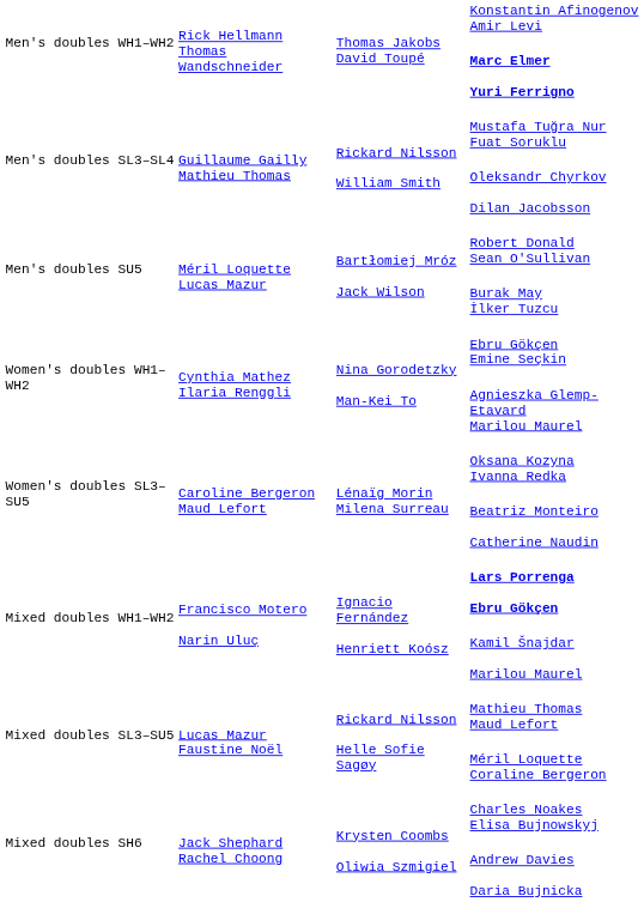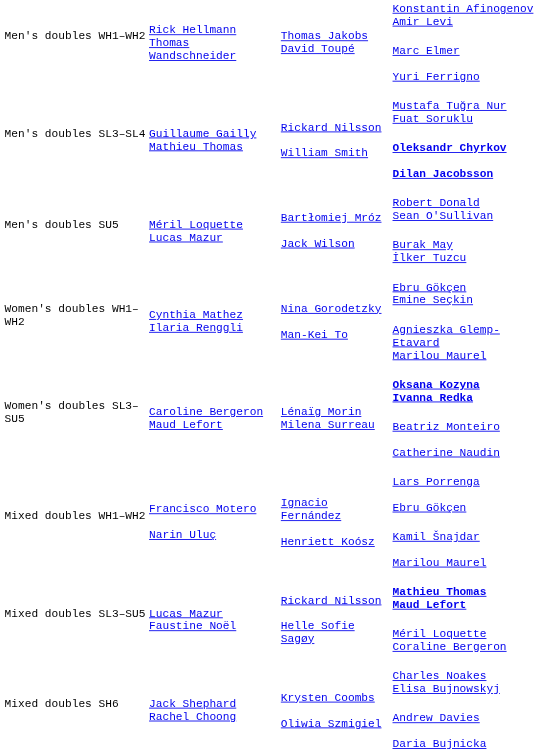Marc Elmer Yuri Ferrigno | column 4: bold -> normal
Oleksandr Chyrkov Dilan Jacobsson | column 4: normal -> bold
Oksana Kozyna Ivanna Redka | column 4: normal -> bold
Lars Porrenga Ebru Gökçen | column 4: bold -> normal
Mathieu Thomas Maud Lefort | column 4: normal -> bold
